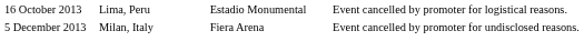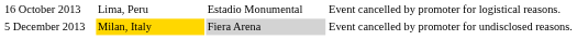5 December 2013 | column 2: no background -> gold background
5 December 2013 | column 3: no background -> lightgrey background
